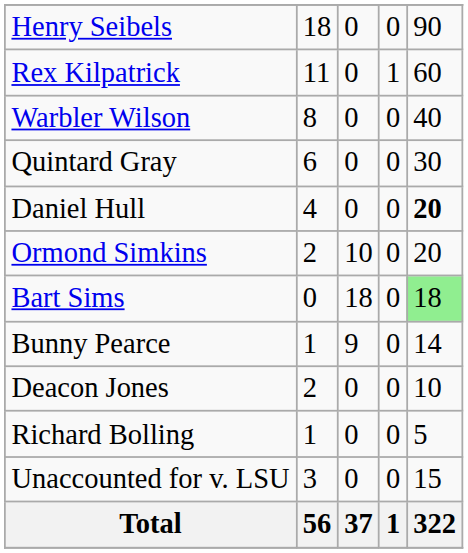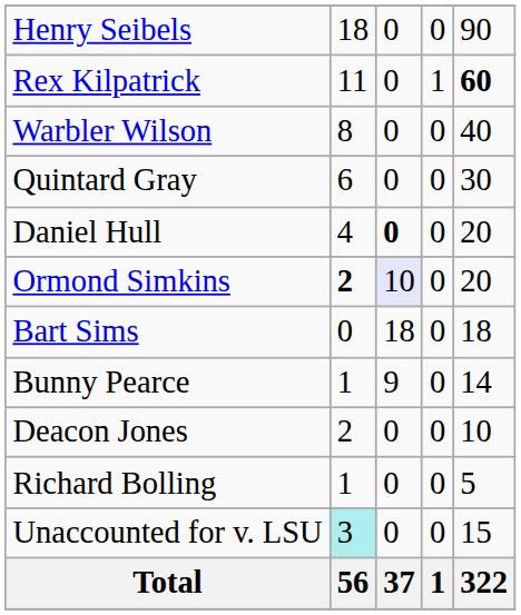Rex Kilpatrick | column 5: normal -> bold
Daniel Hull | column 3: normal -> bold
Daniel Hull | column 5: bold -> normal
Ormond Simkins | column 2: normal -> bold
Ormond Simkins | column 3: no background -> lavender background
Bart Sims | column 5: lightgreen background -> no background
Unaccounted for v. LSU | column 2: no background -> paleturquoise background
